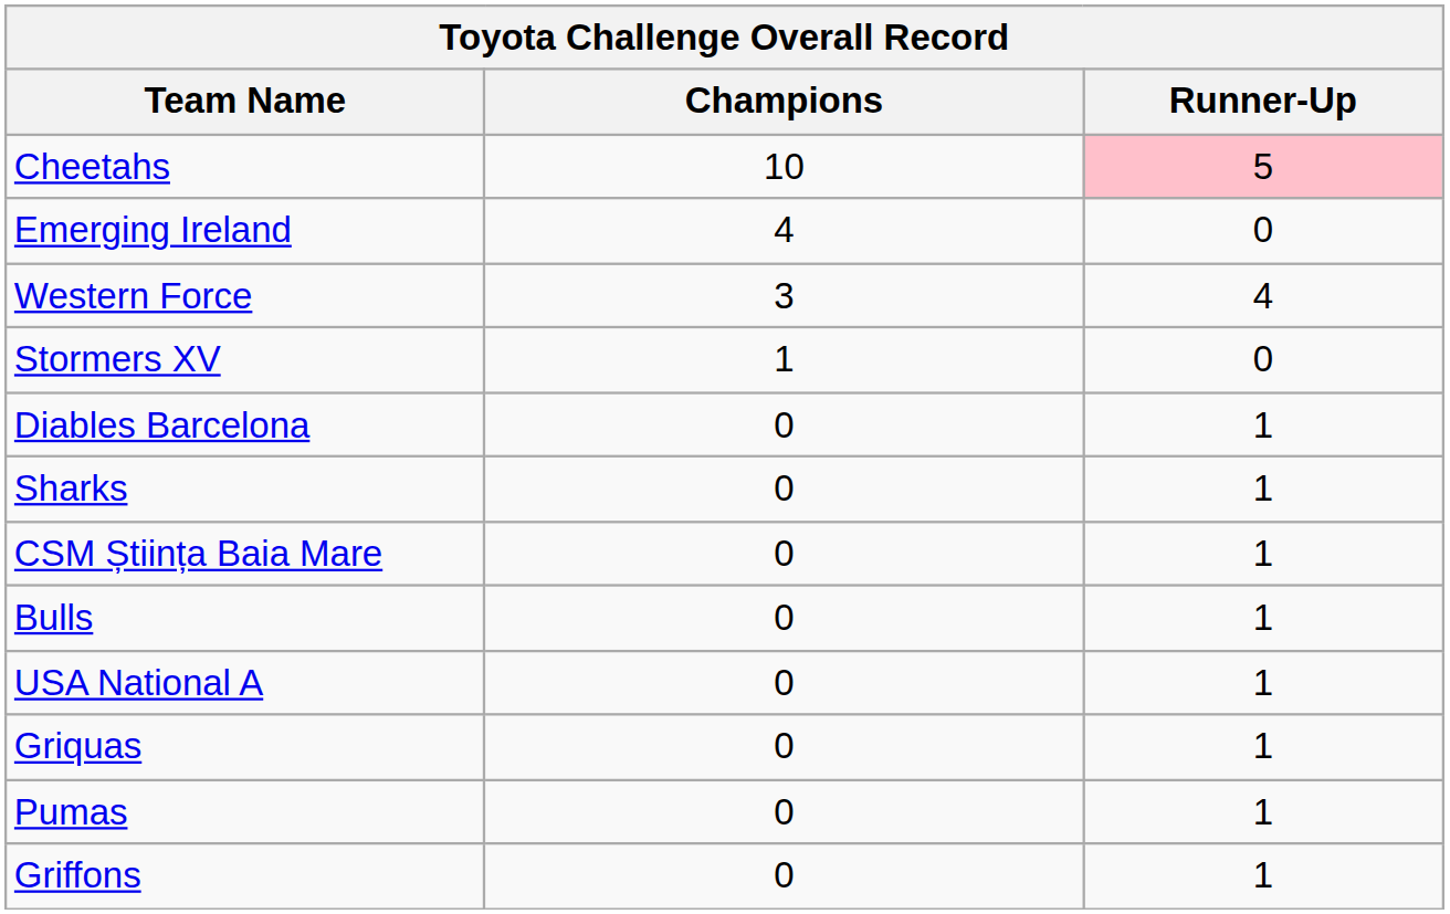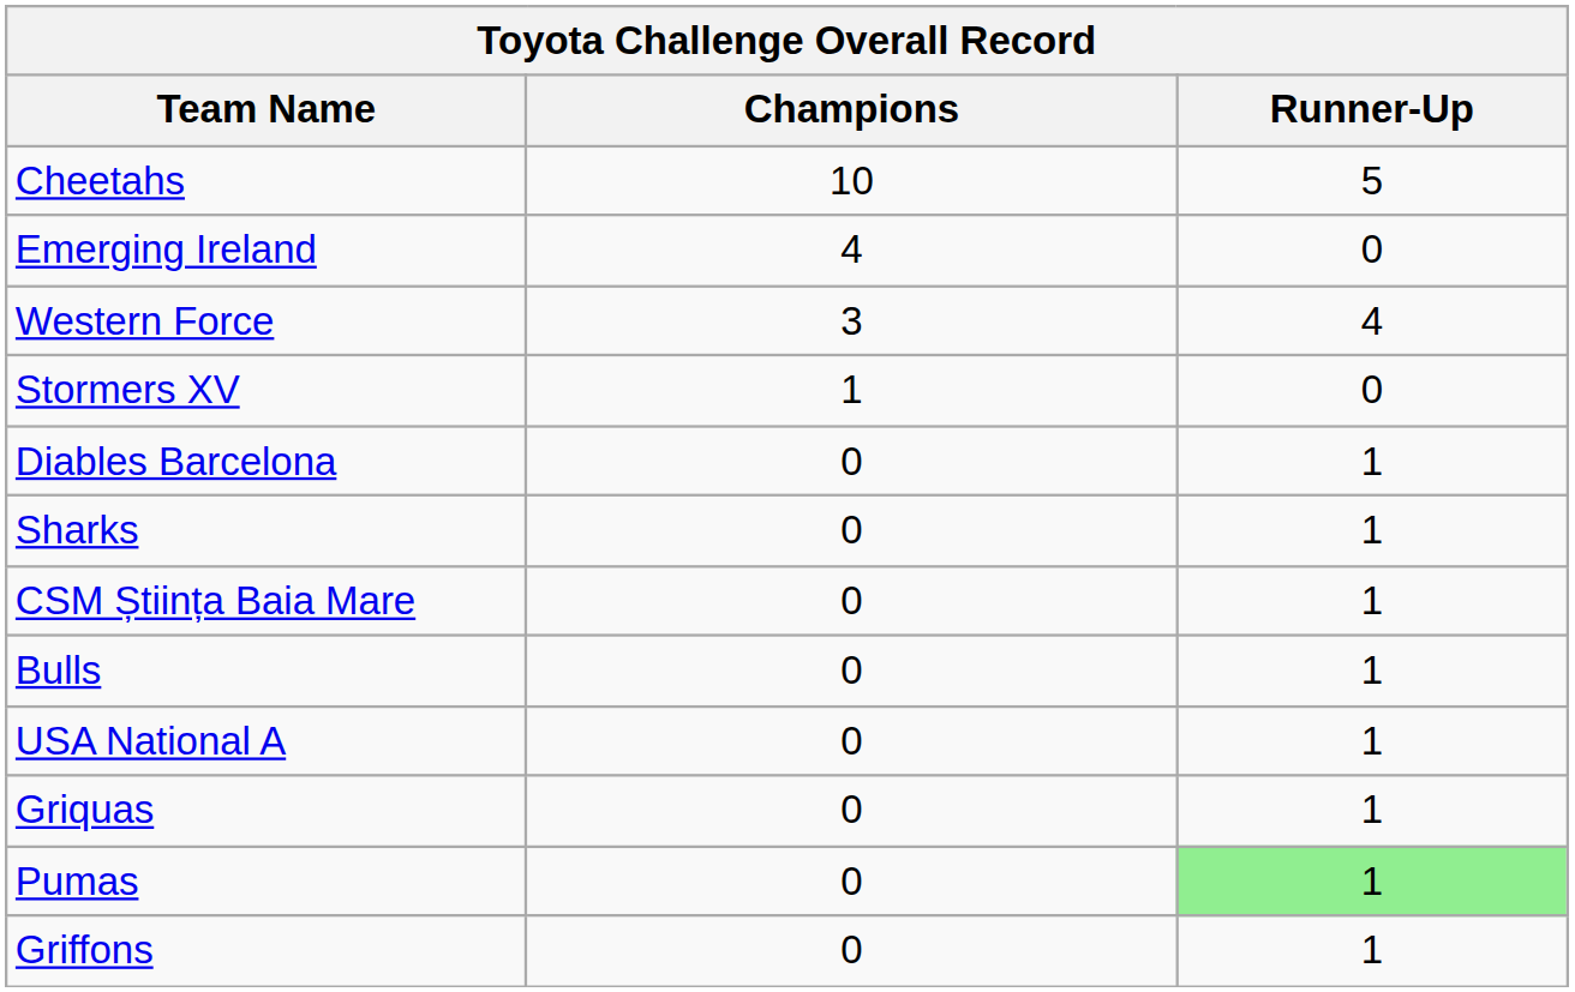Cheetahs | Runner-Up: pink background -> no background
Pumas | Runner-Up: no background -> lightgreen background
